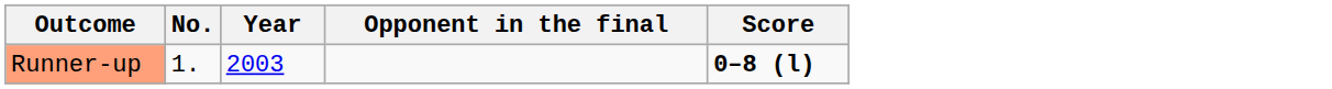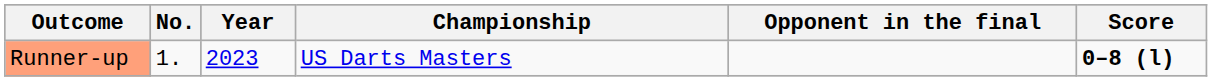+ column: Championship | US Darts Masters
Runner-up | Year: 2003 -> 2023
